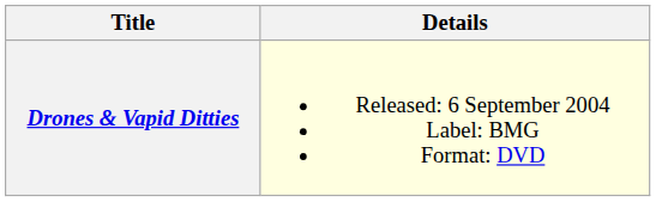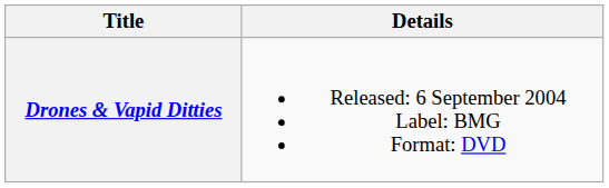Drones & Vapid Ditties | Details: lightyellow background -> no background
